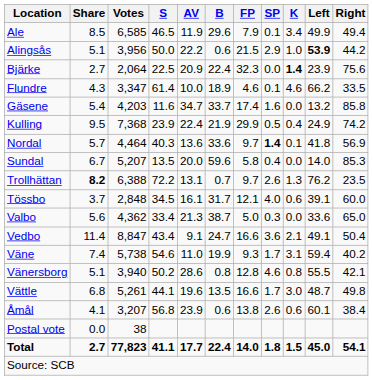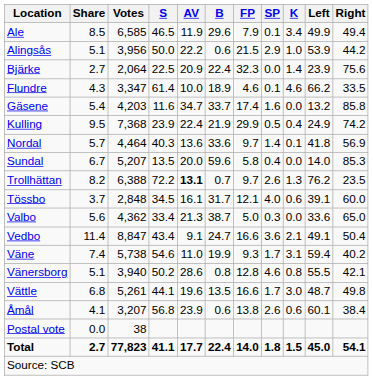Alingsås | Left: bold -> normal
Bjärke | K: bold -> normal
Nordal | SP: bold -> normal
Trollhättan | Share: bold -> normal
Trollhättan | AV: normal -> bold
